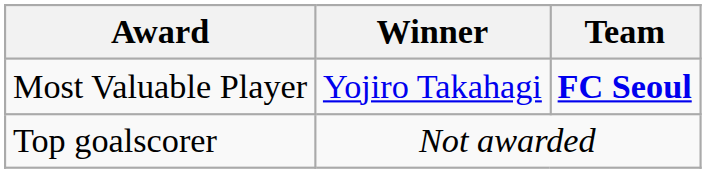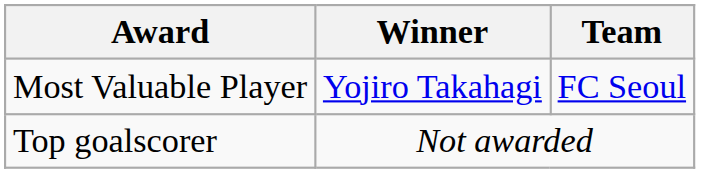Most Valuable Player | Team: bold -> normal
